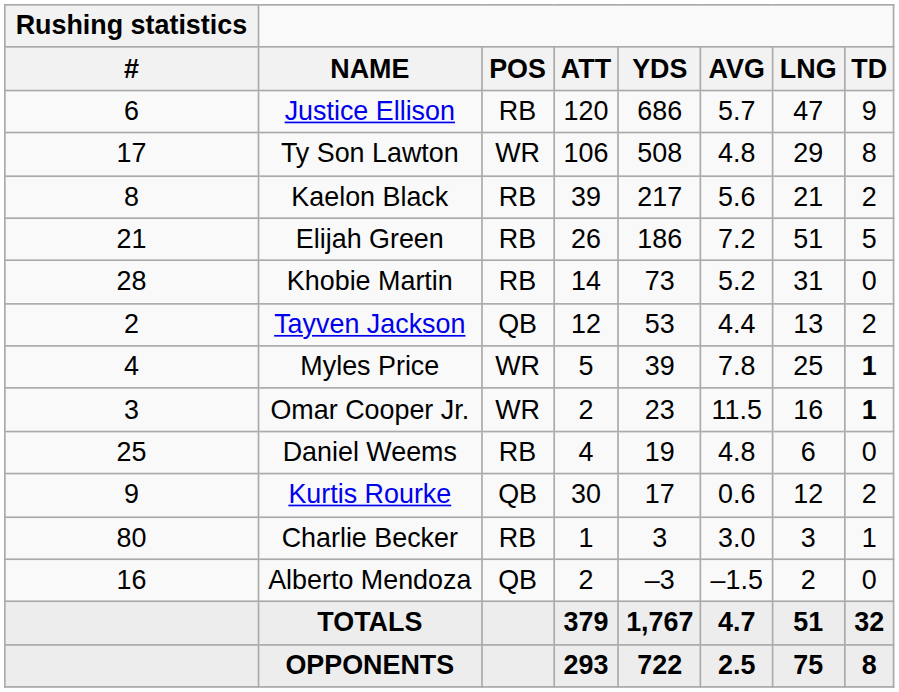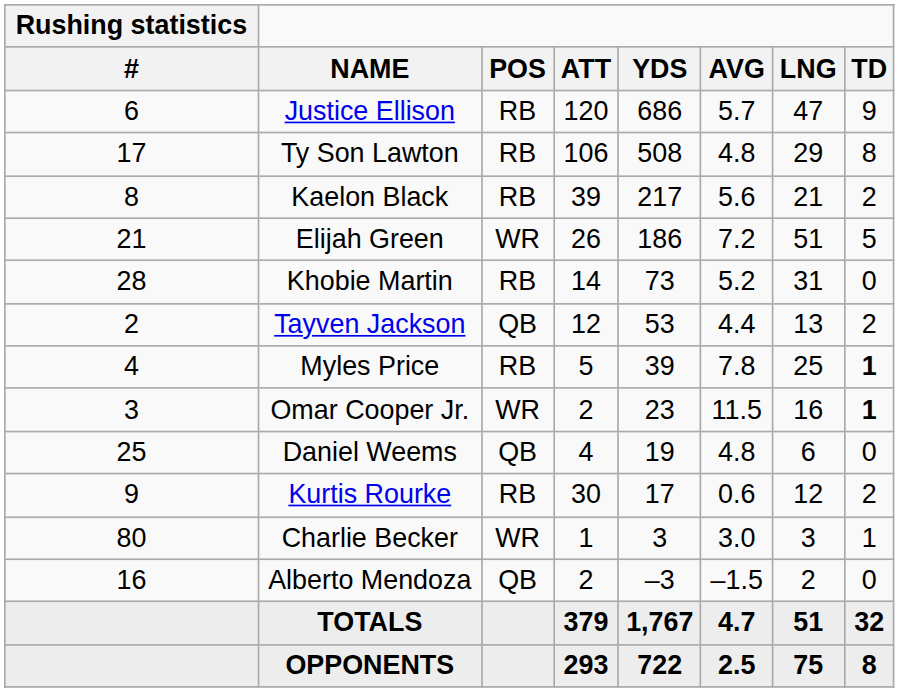Ty Son Lawton | POS: WR -> RB
Elijah Green | POS: RB -> WR
Myles Price | POS: WR -> RB
Daniel Weems | POS: RB -> QB
Kurtis Rourke | POS: QB -> RB
Charlie Becker | POS: RB -> WR
